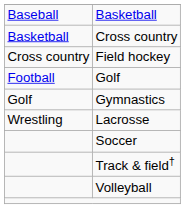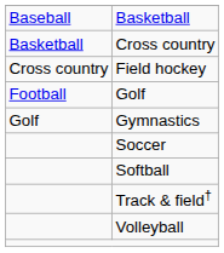- row: Wrestling | Lacrosse
+ row: Softball
